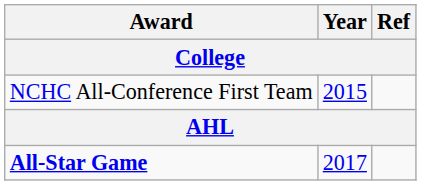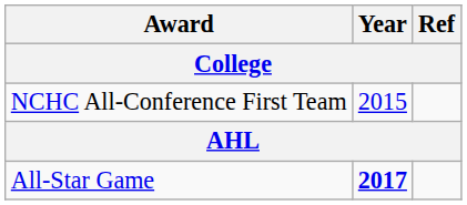row 5 | Award: bold -> normal
row 5 | Year: normal -> bold
